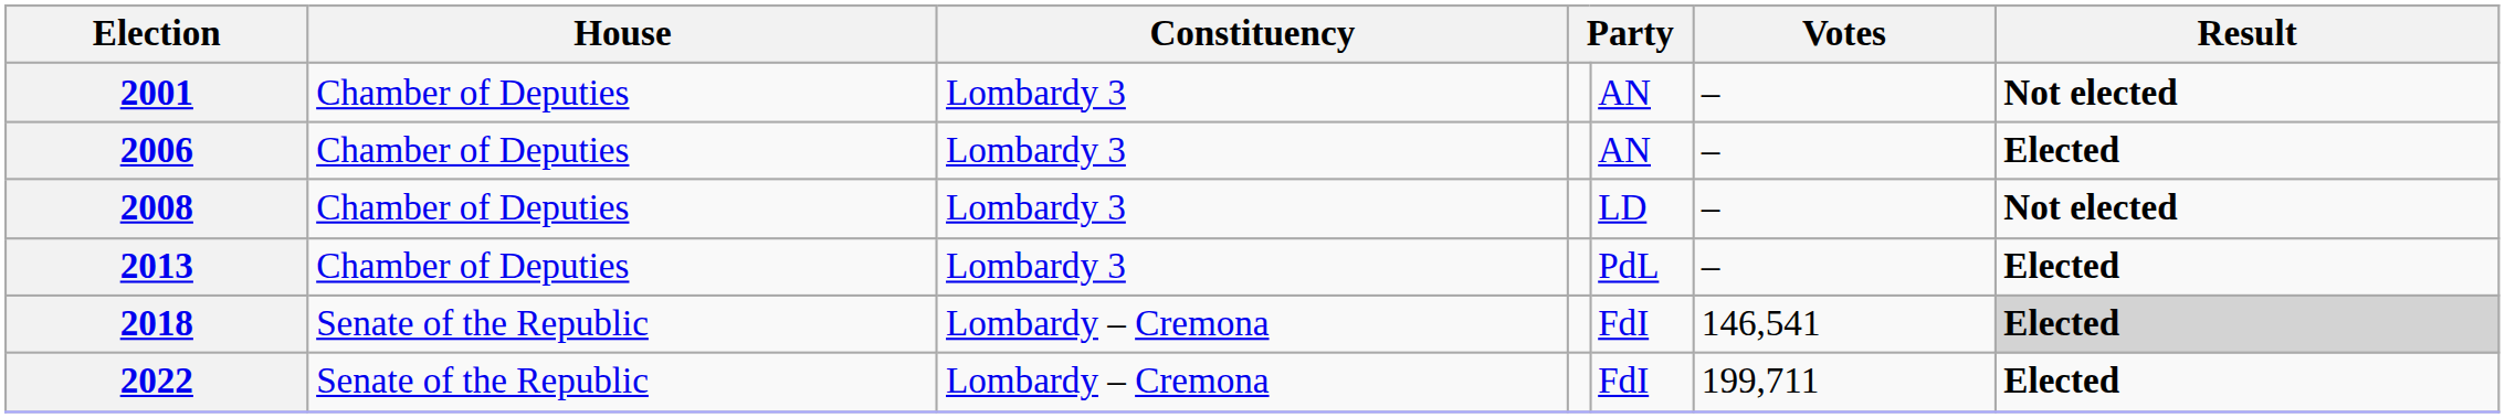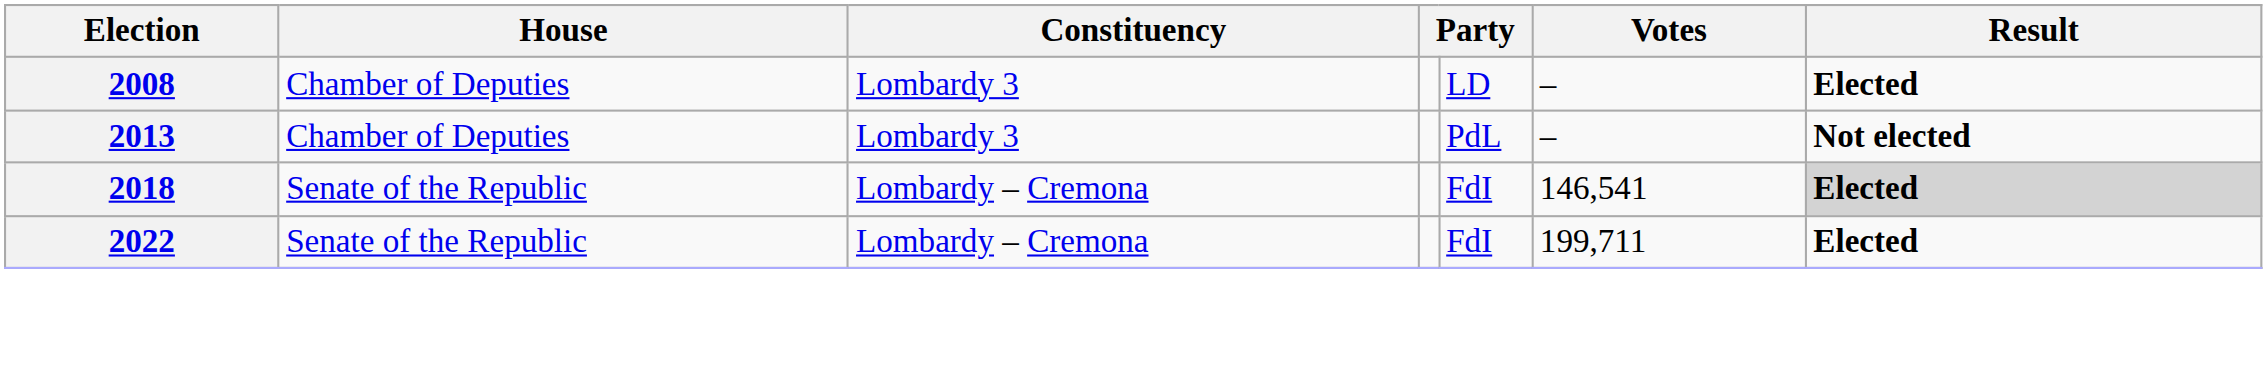- row: 2001 | Chamber of Deputies | Lombardy 3 | AN | – | Not elected
- row: 2006 | Chamber of Deputies | Lombardy 3 | AN | – | Elected
2008 | Result: Not elected -> Elected
2013 | Result: Elected -> Not elected
